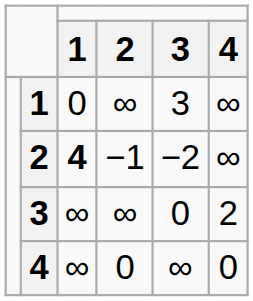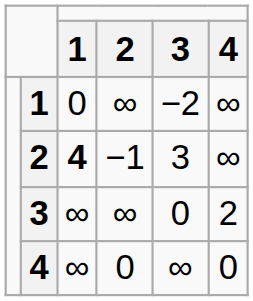row 3 | column 5: 3 -> −2
row 4 | column 5: −2 -> 3
